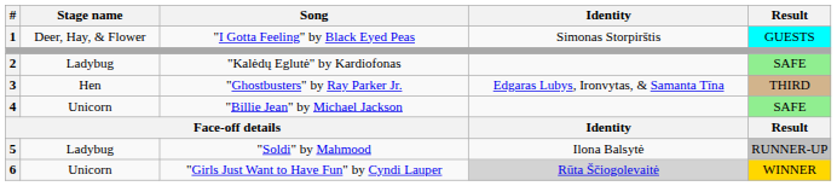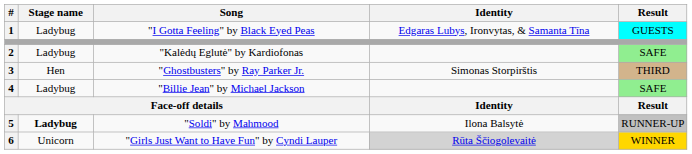"I Gotta Feeling" by Black Eyed Peas | Stage name: Deer, Hay, & Flower -> Ladybug
"I Gotta Feeling" by Black Eyed Peas | Identity: Simonas Storpirštis -> Edgaras Lubys, Ironvytas, & Samanta Tīna
"Ghostbusters" by Ray Parker Jr. | Identity: Edgaras Lubys, Ironvytas, & Samanta Tīna -> Simonas Storpirštis
"Billie Jean" by Michael Jackson | Stage name: Unicorn -> Ladybug
"Soldi" by Mahmood | Stage name: normal -> bold
